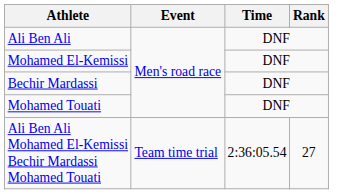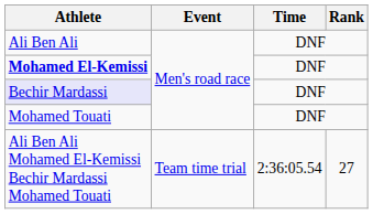Mohamed El-Kemissi | Athlete: normal -> bold
Bechir Mardassi | Athlete: no background -> lavender background
